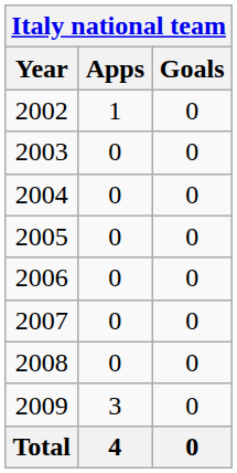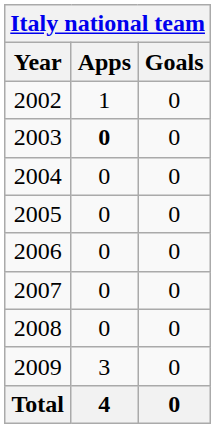2003 | Apps: normal -> bold
